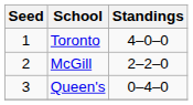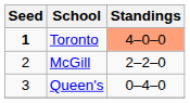Toronto | Seed: normal -> bold
Toronto | Standings: no background -> lightsalmon background
